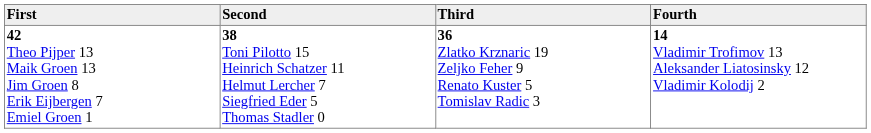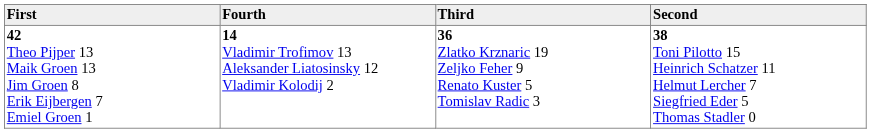columns swapped: Second <-> Fourth
